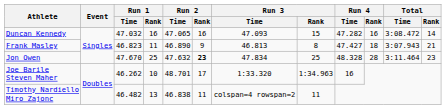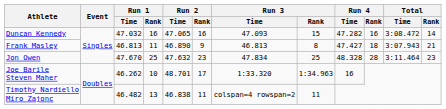Frank Masley | Run 1 / Time: 46.823 -> 46.813
Jon Owen | Run 2 / Rank: bold -> normal
